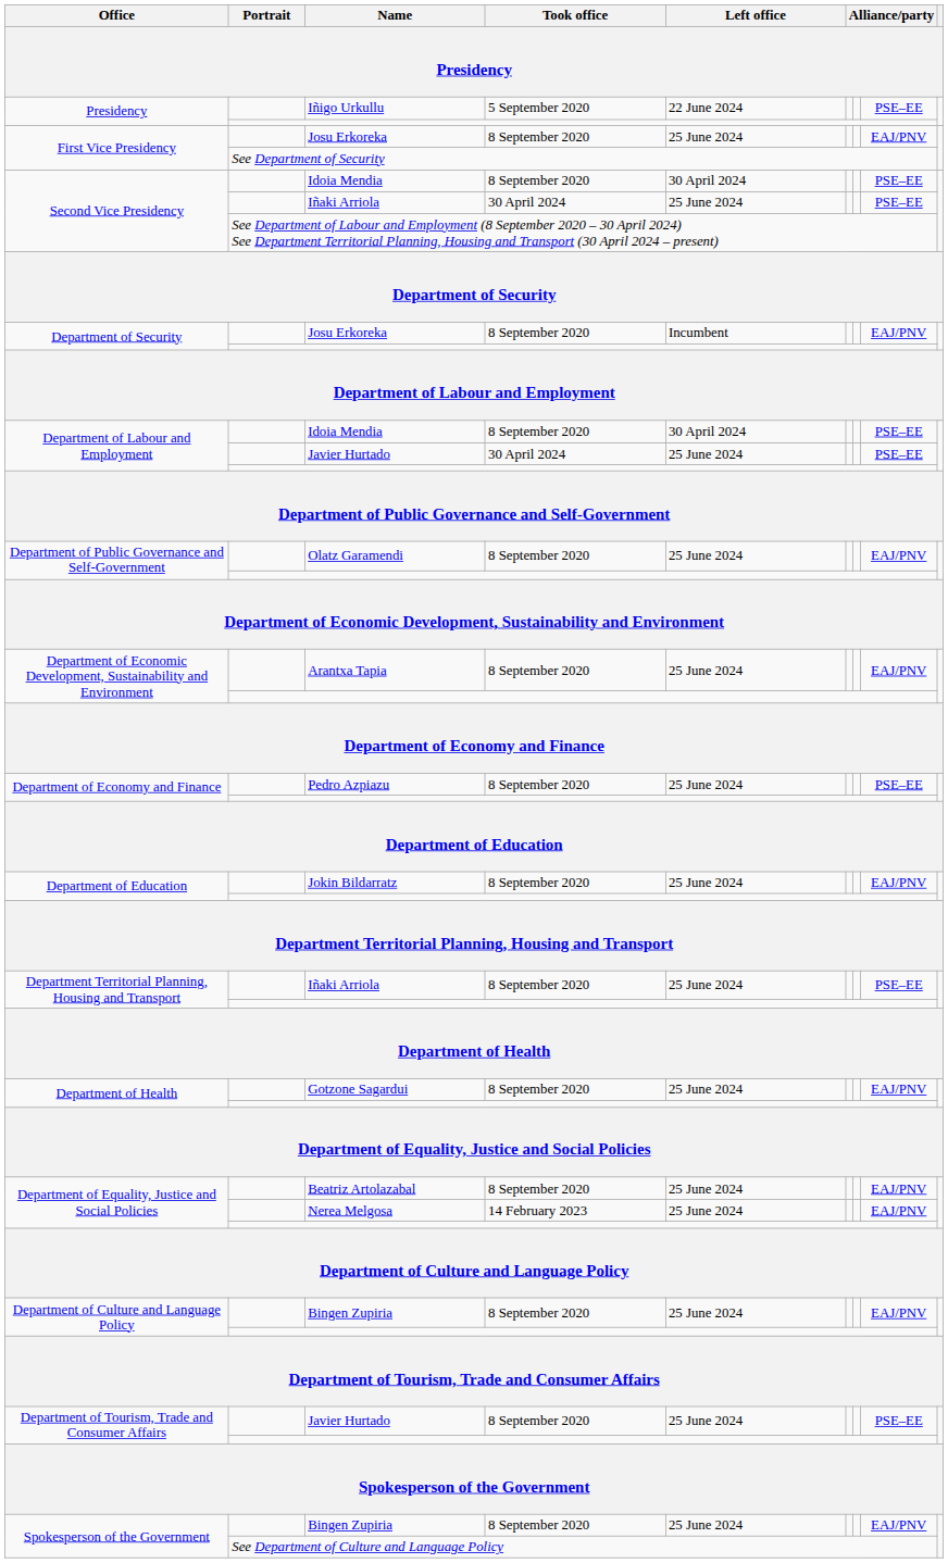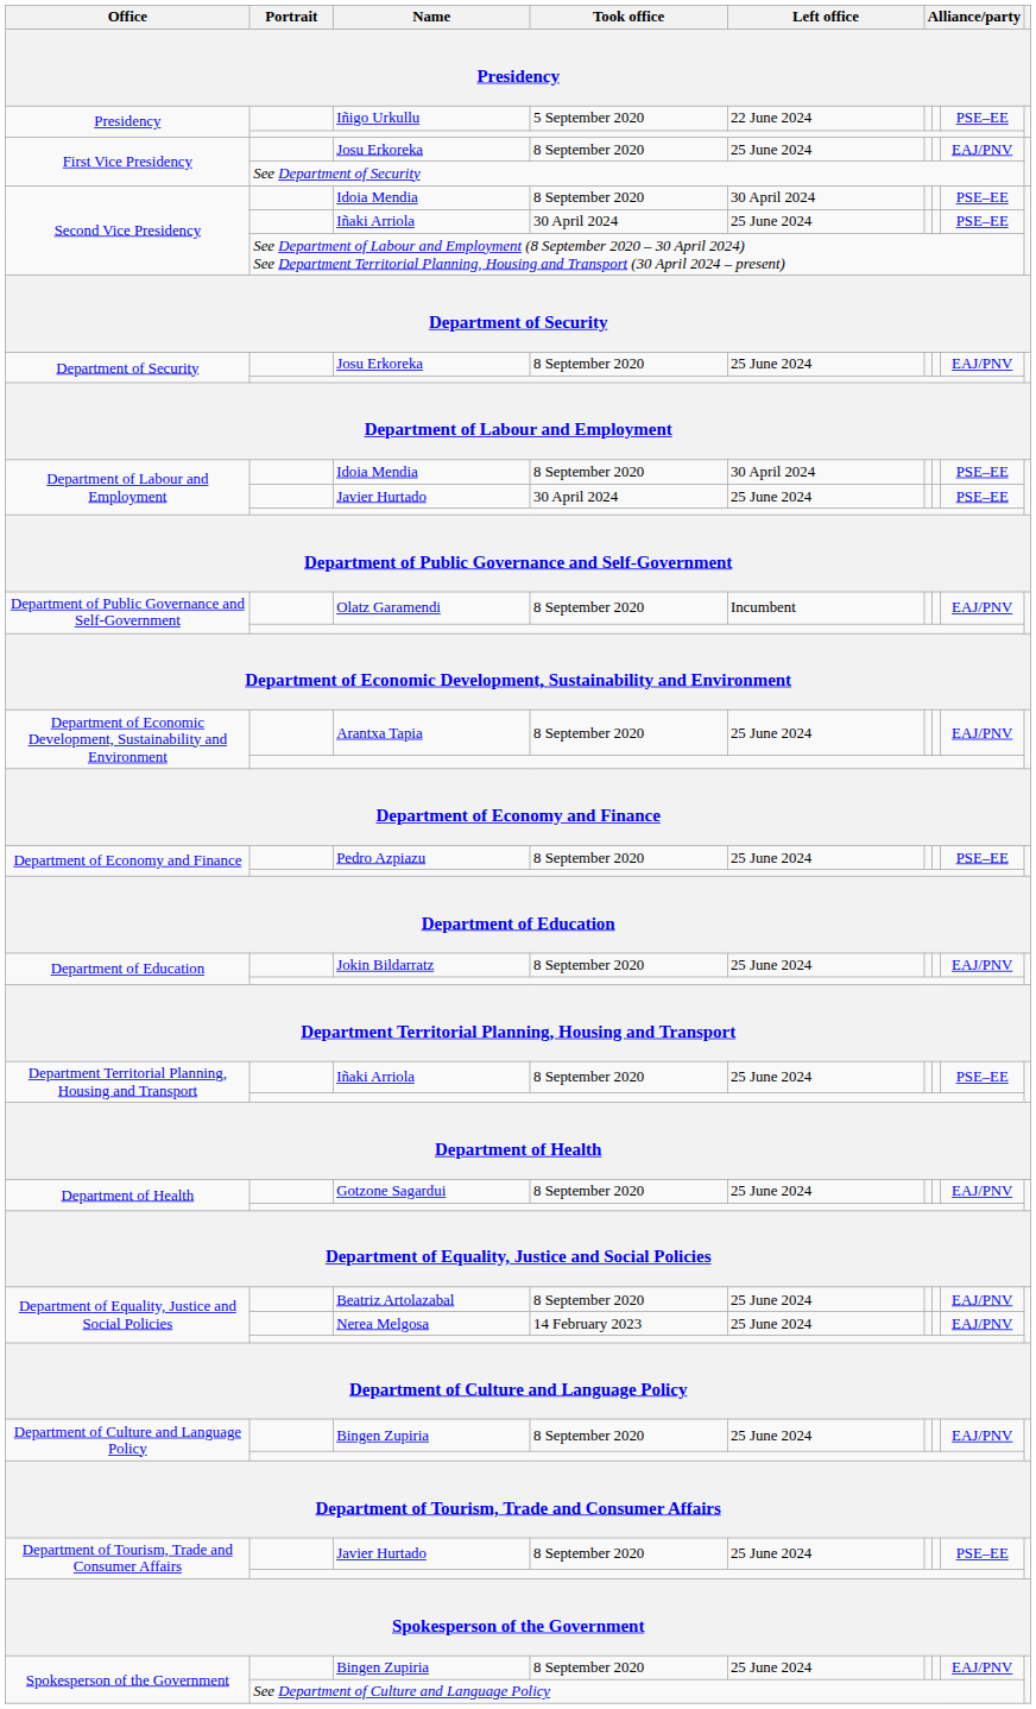Department of Security / Josu Erkoreka | Left office: Incumbent -> 25 June 2024
Olatz Garamendi | Left office: 25 June 2024 -> Incumbent
